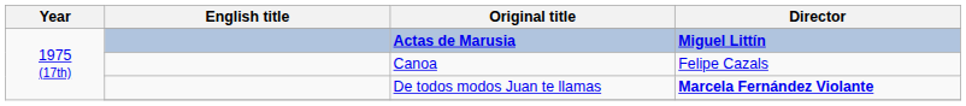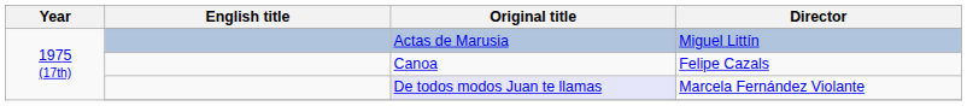Actas de Marusia | Original title: bold -> normal
Actas de Marusia | Director: bold -> normal
De todos modos Juan te llamas | Original title: no background -> lavender background
De todos modos Juan te llamas | Director: bold -> normal
